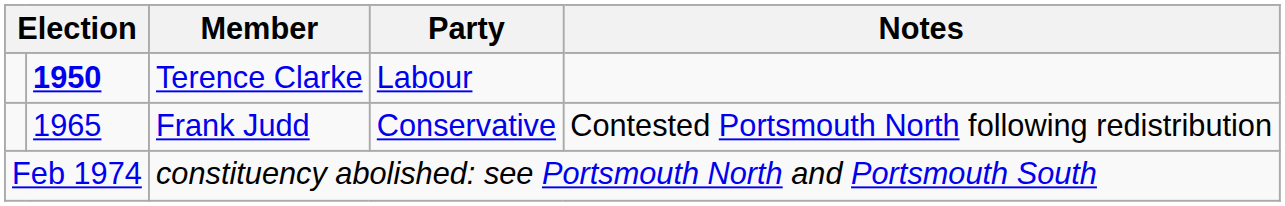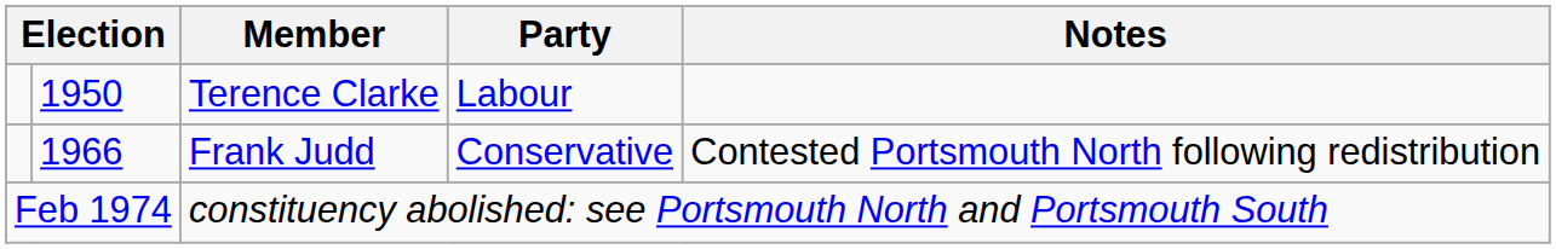Terence Clarke | column 2: bold -> normal
Frank Judd | column 2: 1965 -> 1966
